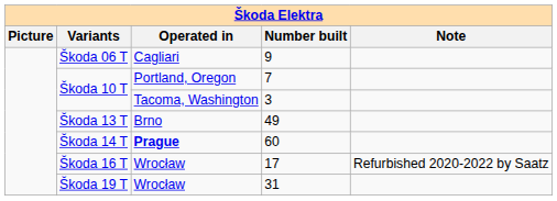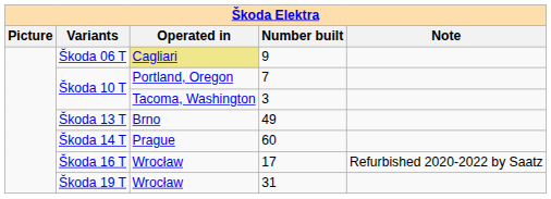9 | Operated in: no background -> khaki background
60 | Operated in: bold -> normal
